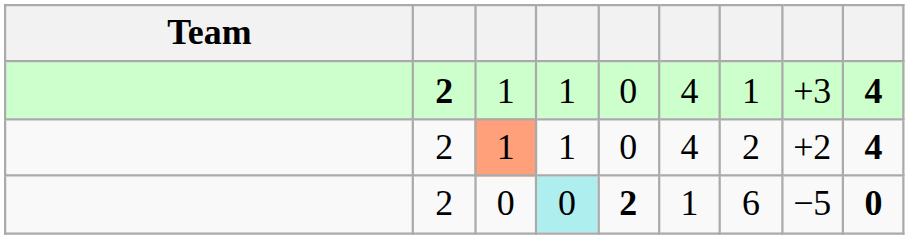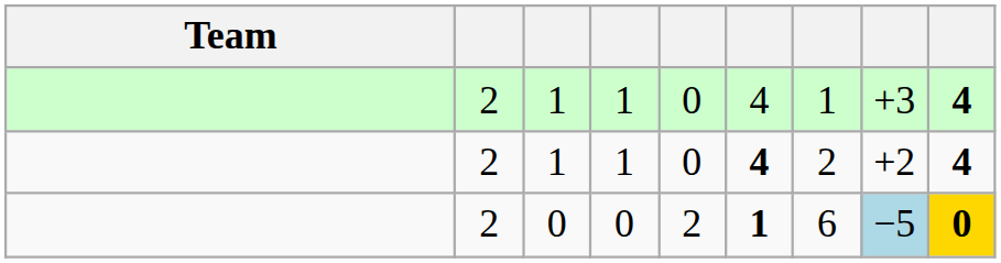row 2 | column 2: bold -> normal
row 3 | column 3: lightsalmon background -> no background
row 3 | column 6: normal -> bold
row 4 | column 4: paleturquoise background -> no background
row 4 | column 5: bold -> normal
row 4 | column 6: normal -> bold
row 4 | column 8: no background -> lightblue background
row 4 | column 9: no background -> gold background
